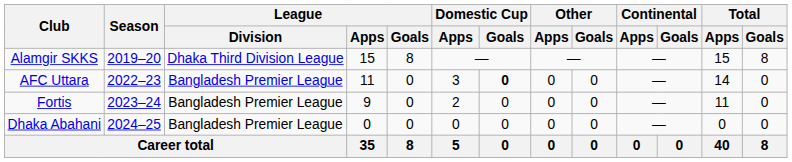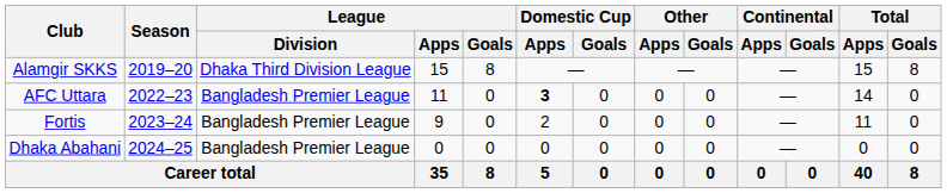AFC Uttara | Domestic Cup / Apps: normal -> bold
AFC Uttara | Domestic Cup / Goals: bold -> normal
